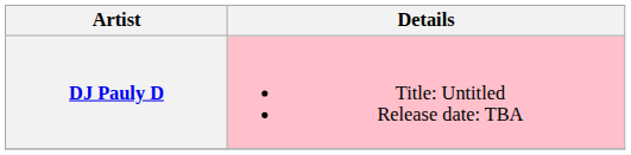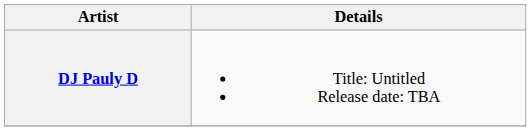DJ Pauly D | Details: pink background -> no background
